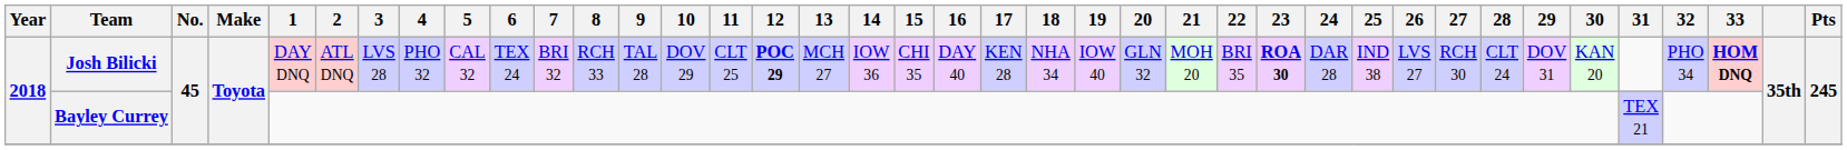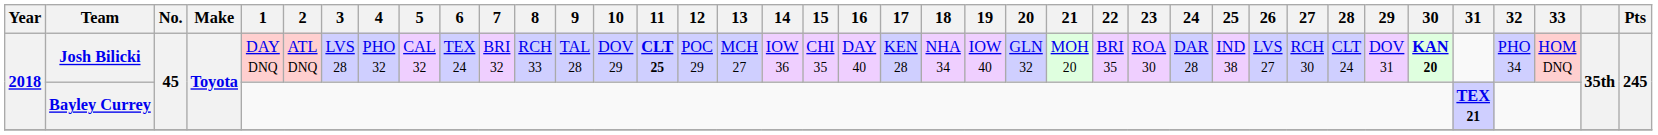Josh Bilicki | 11: normal -> bold
Josh Bilicki | 12: bold -> normal
Josh Bilicki | 23: bold -> normal
Josh Bilicki | 30: normal -> bold
Josh Bilicki | 33: bold -> normal
Bayley Currey | 31: normal -> bold
